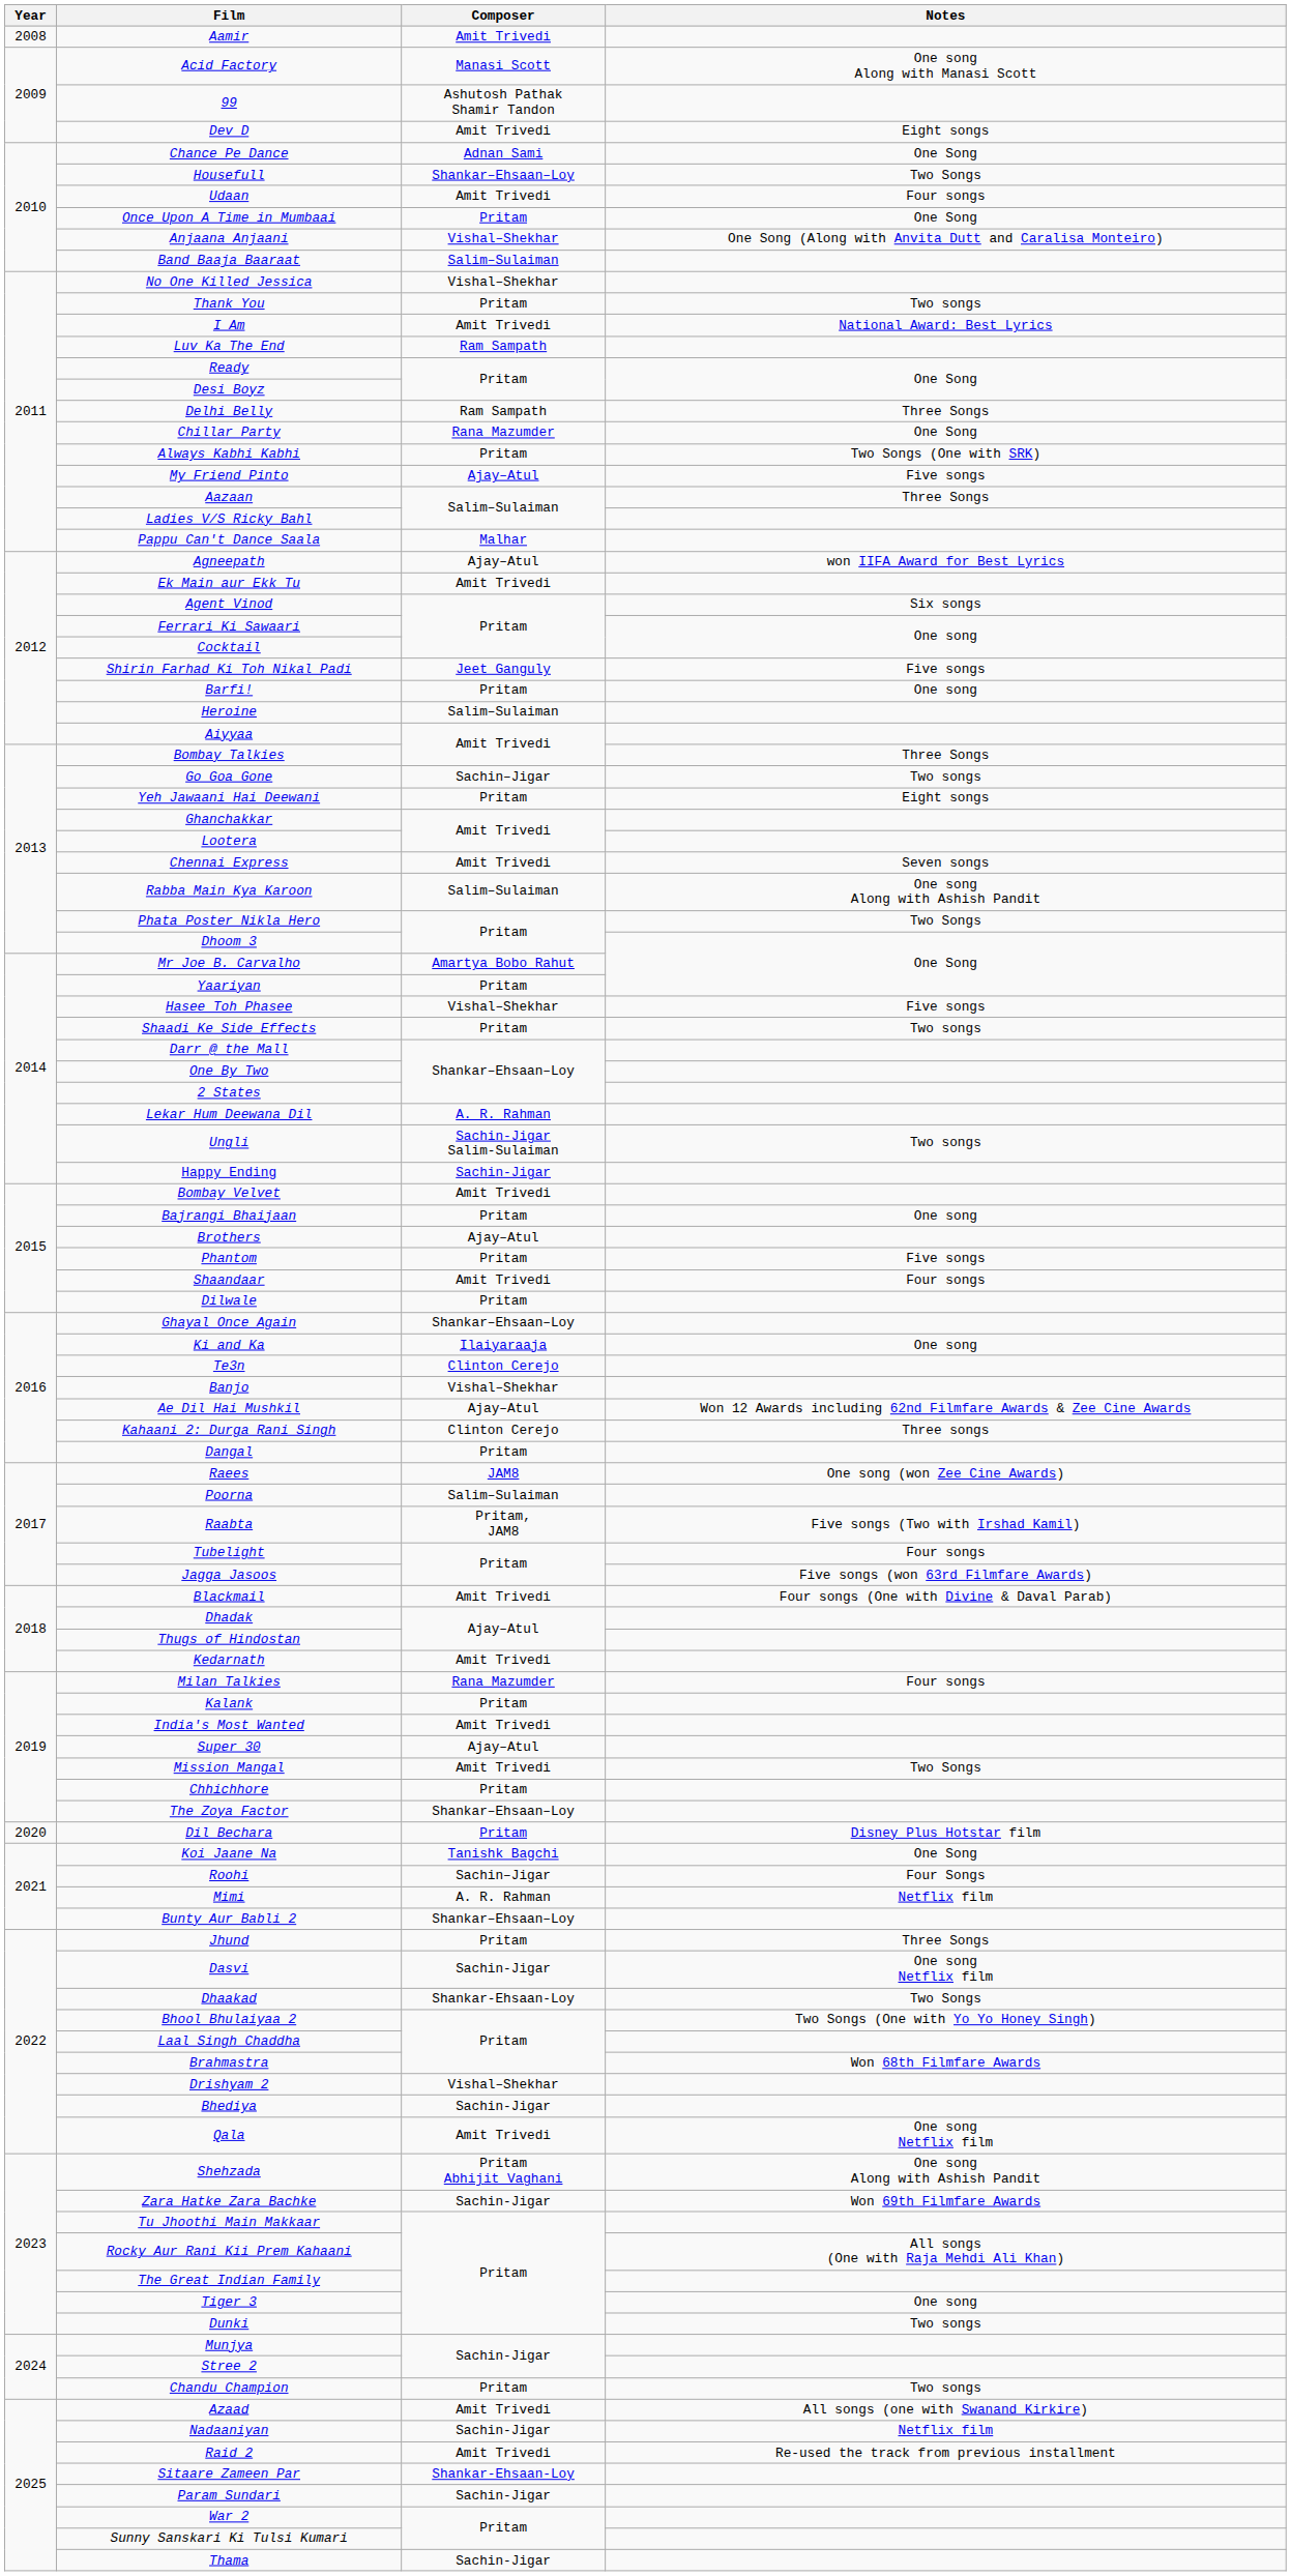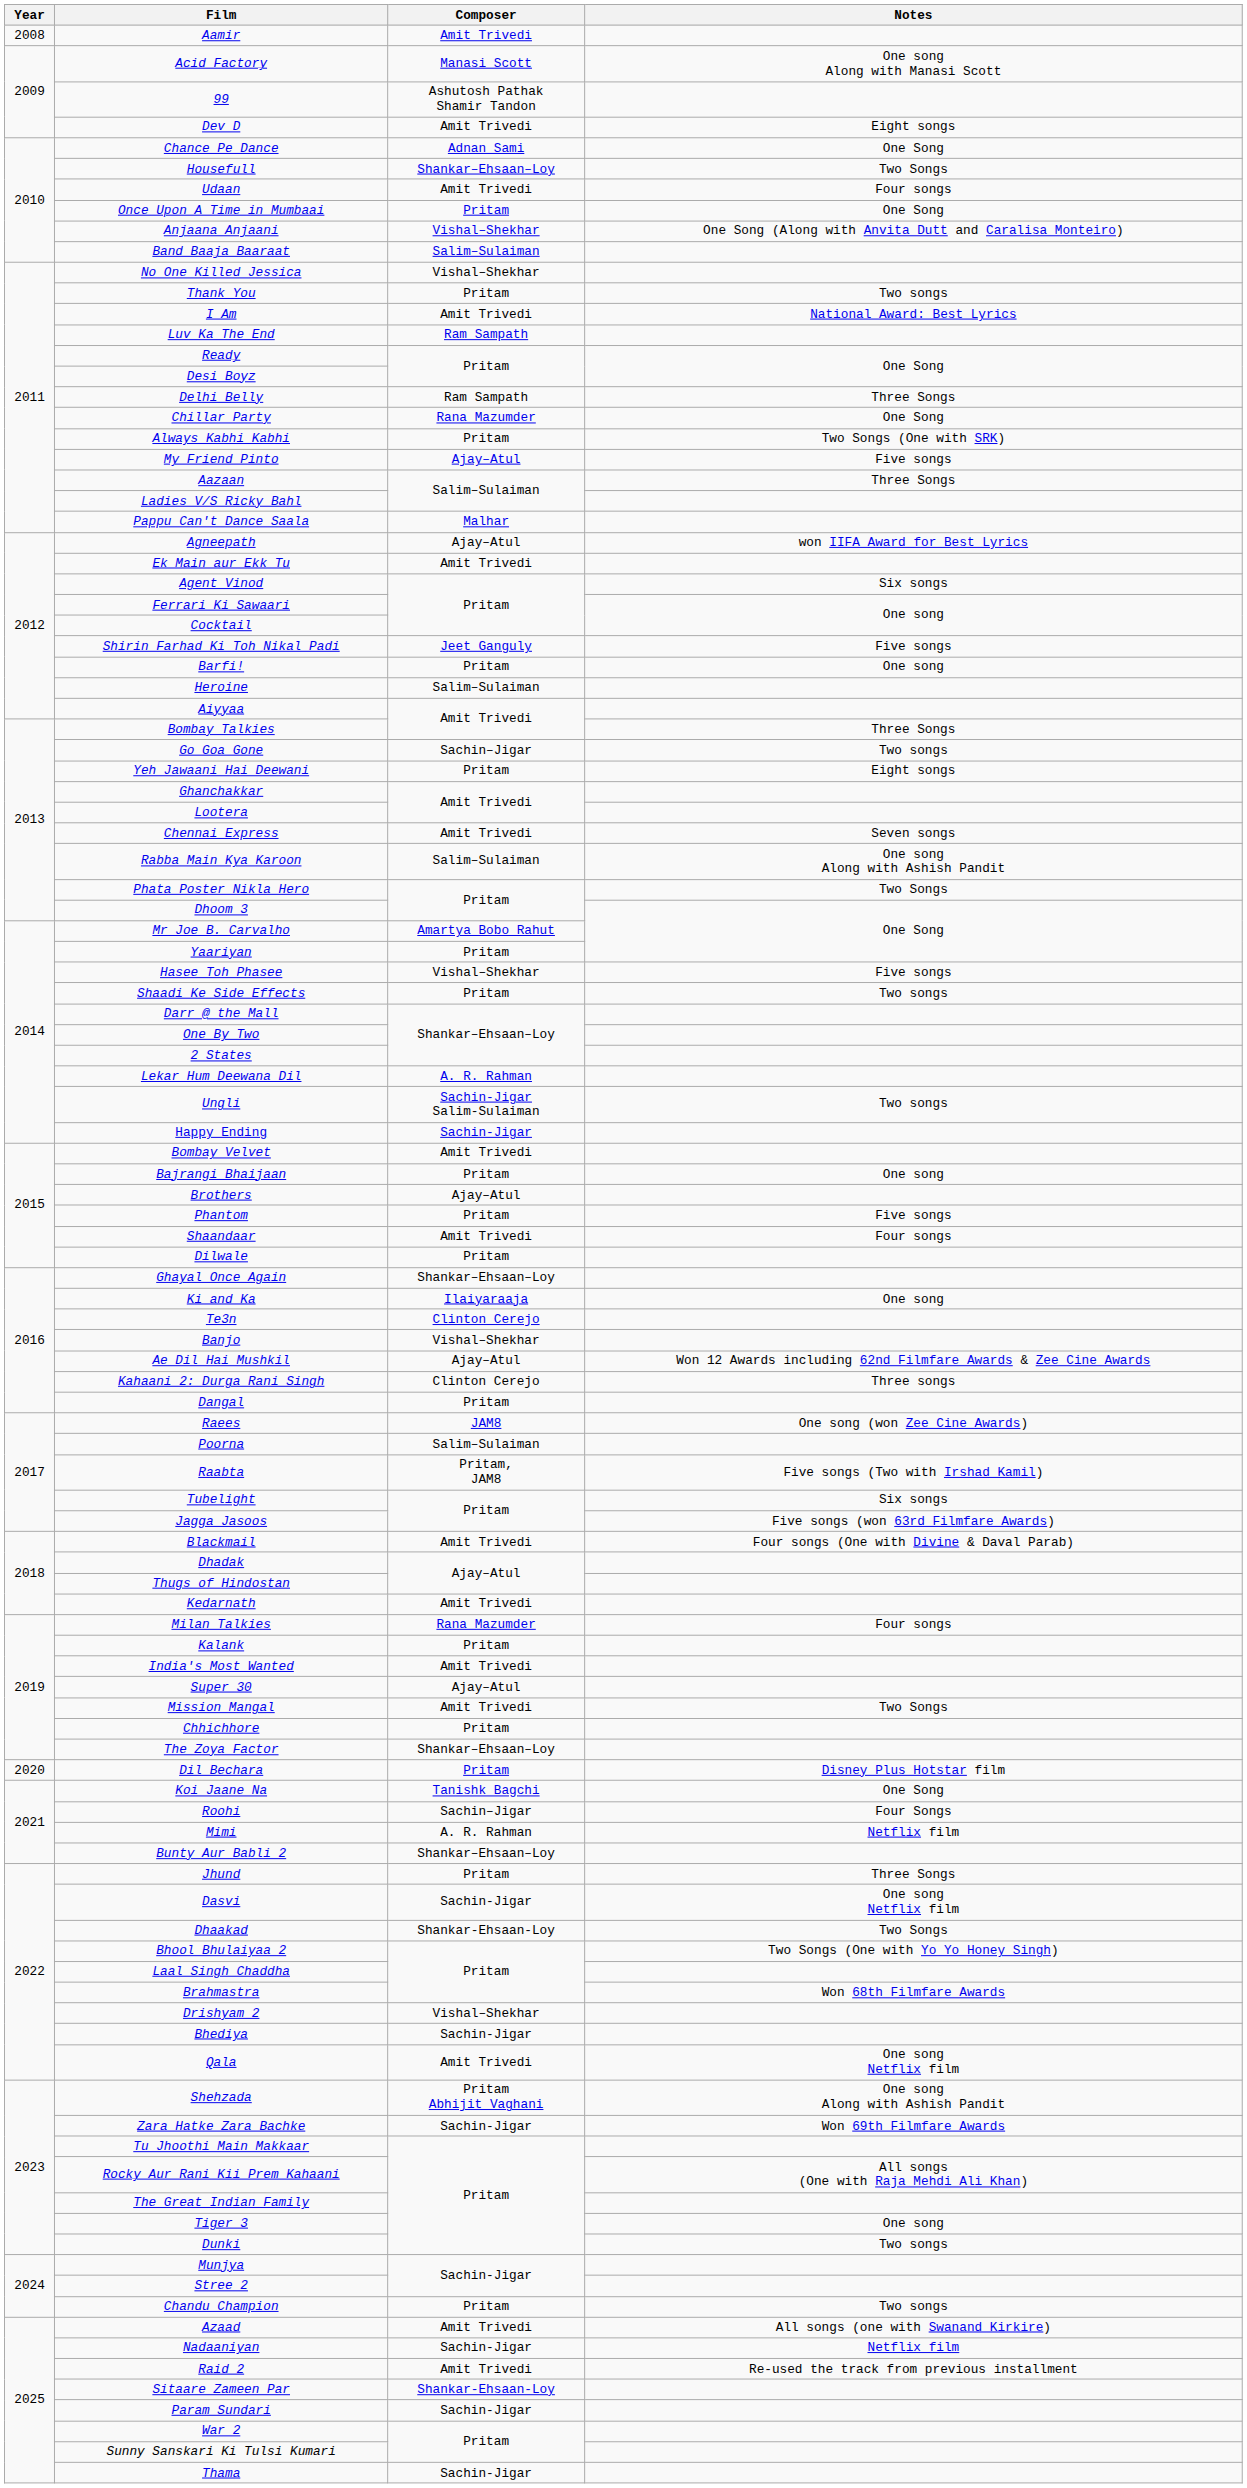Tubelight | Notes: Four songs -> Six songs
